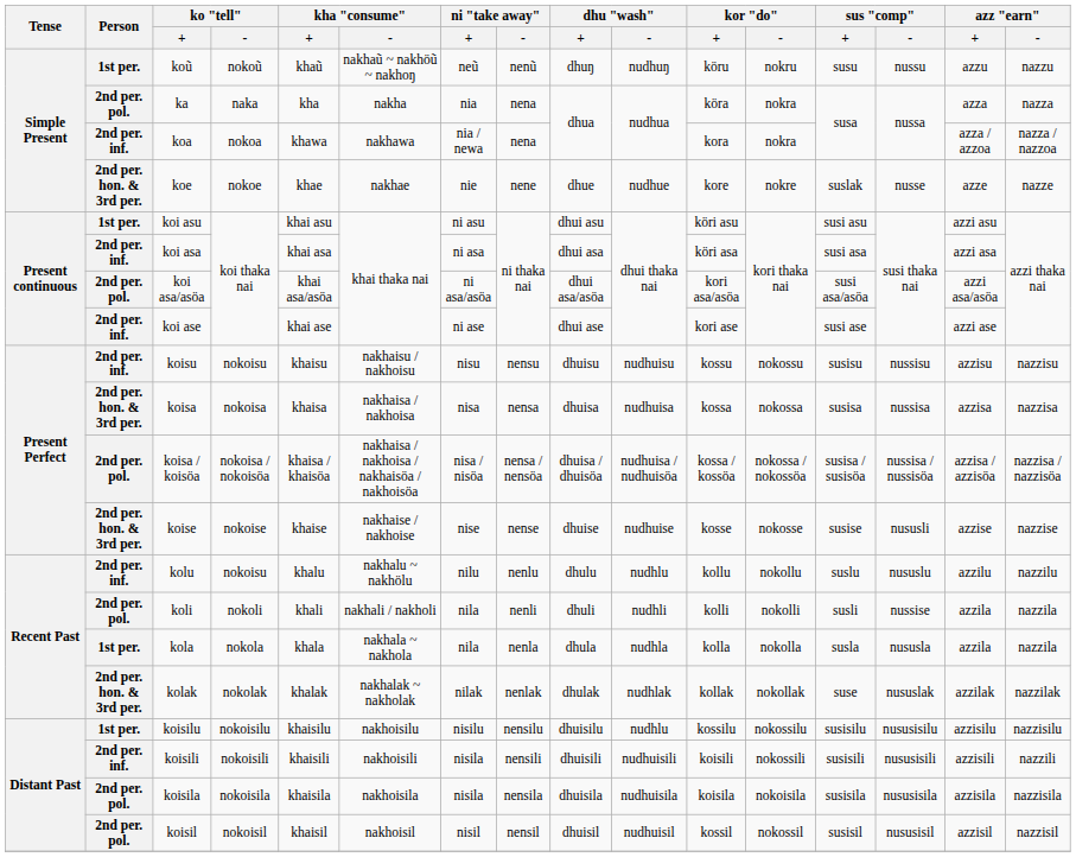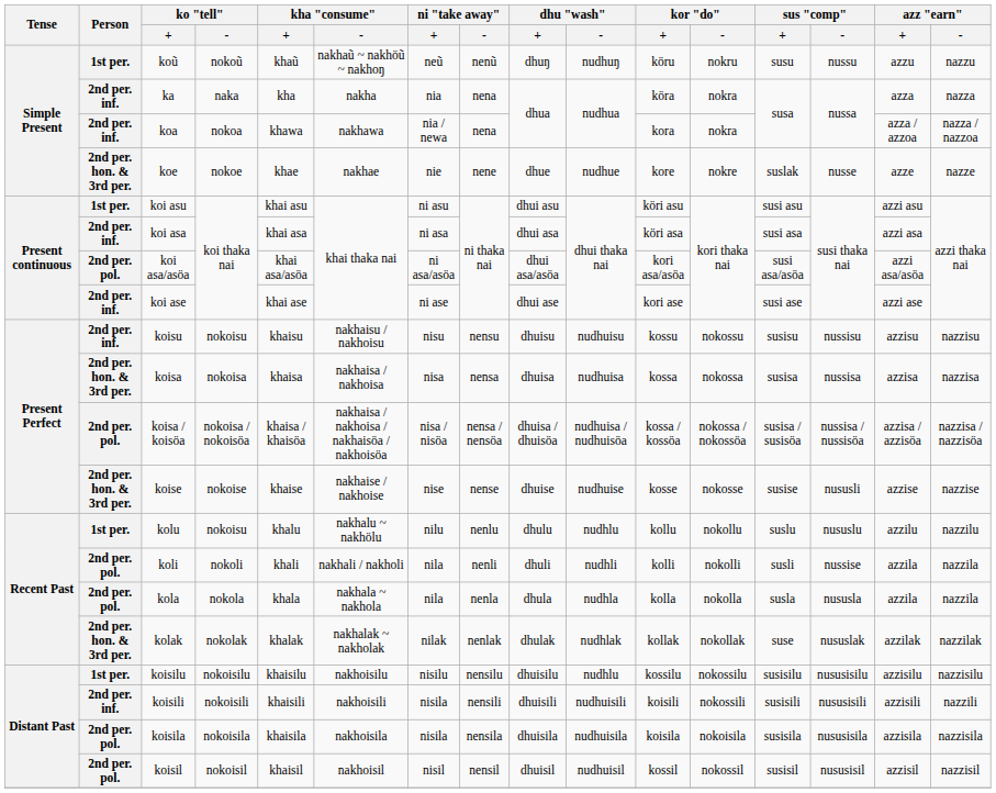ka | Person: 2nd per. pol. -> 2nd per. inf.
kolu | Person: 2nd per. inf. -> 1st per.
kola | Person: 1st per. -> 2nd per. pol.
